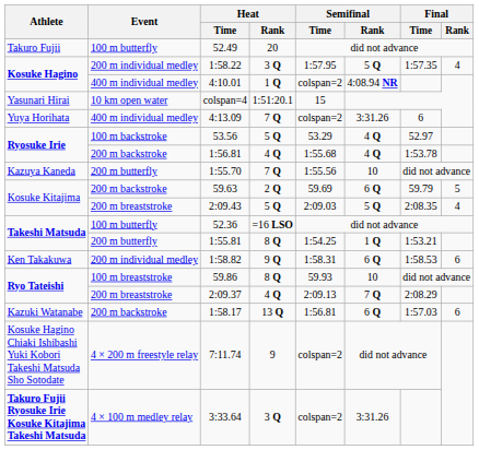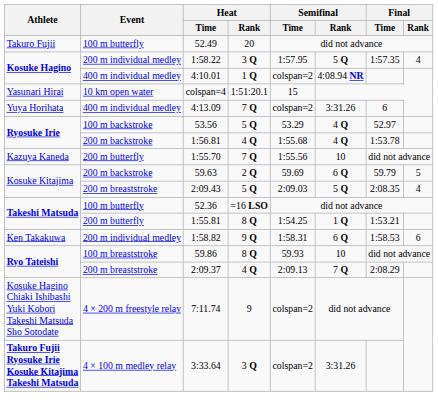- row: Kazuki Watanabe | 200 m backstroke | 1:58.17 | 13 Q | 1:56.81 | 6 Q | 1:57.03 | 6
